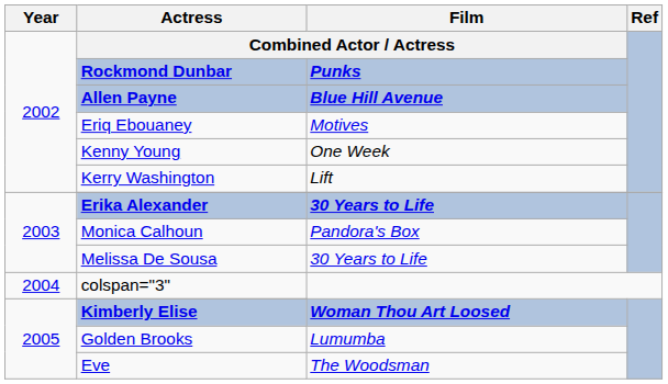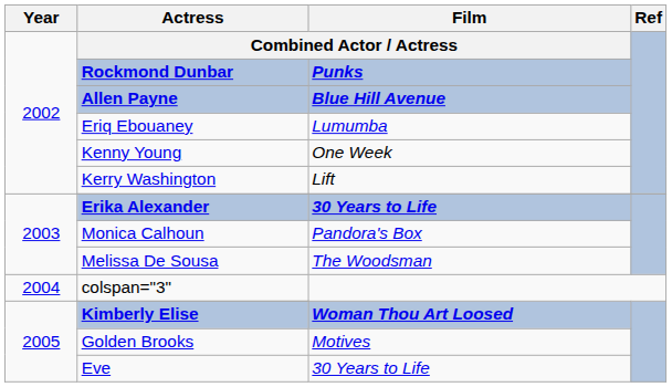Eriq Ebouaney | Film: Motives -> Lumumba
Melissa De Sousa | Film: 30 Years to Life -> The Woodsman
Golden Brooks | Film: Lumumba -> Motives
Eve | Film: The Woodsman -> 30 Years to Life
